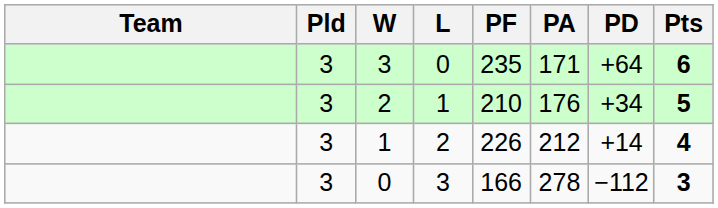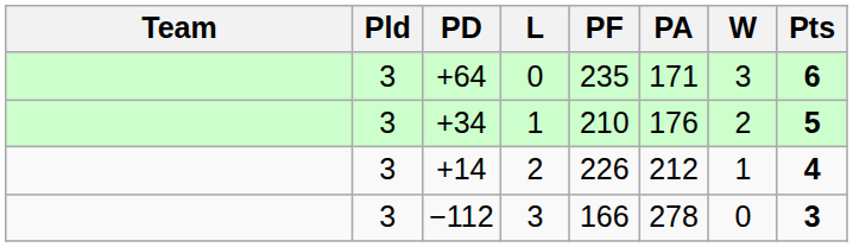columns swapped: W <-> PD
